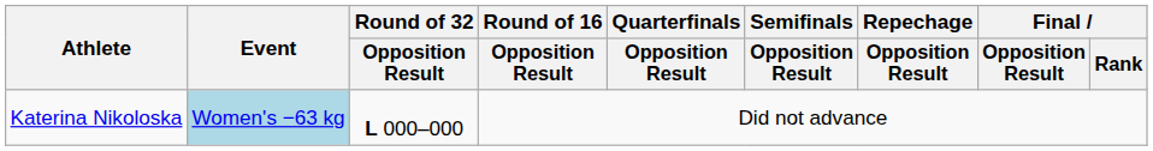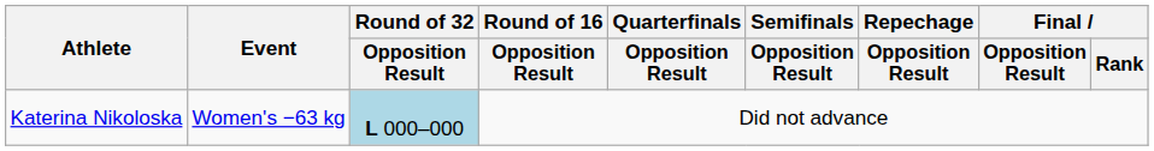Katerina Nikoloska | Event: lightblue background -> no background
Katerina Nikoloska | Round of 32 / Opposition Result: no background -> lightblue background
